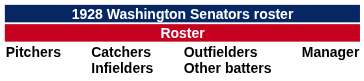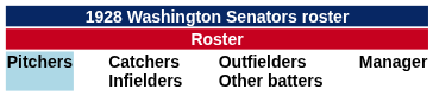Pitchers | column 1: no background -> lightblue background
